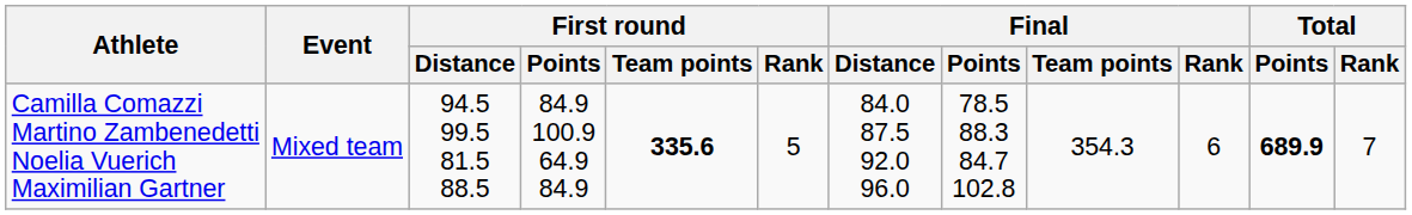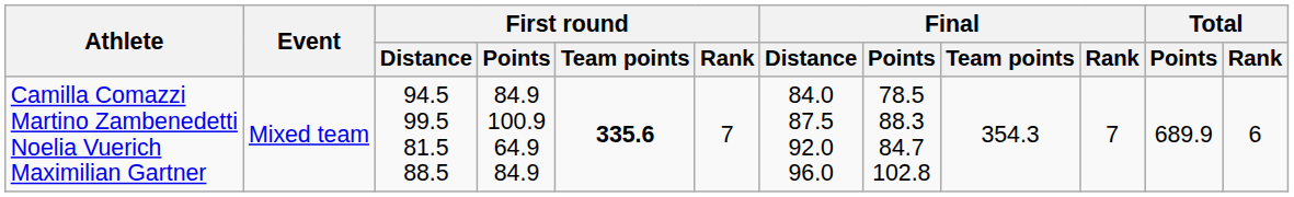row 3 | First round / Rank: 5 -> 7
row 3 | Final / Rank: 6 -> 7
row 3 | Total / Points: bold -> normal
row 3 | Total / Rank: 7 -> 6
